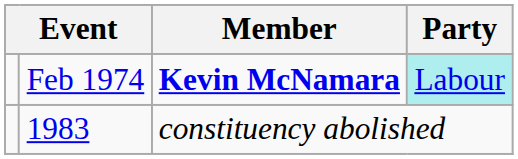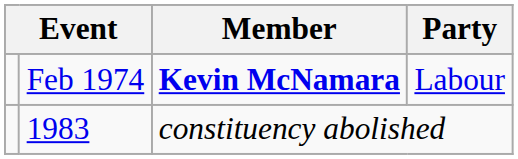Feb 1974 | Party: paleturquoise background -> no background
